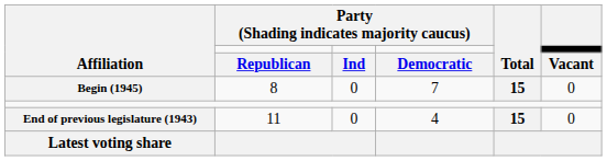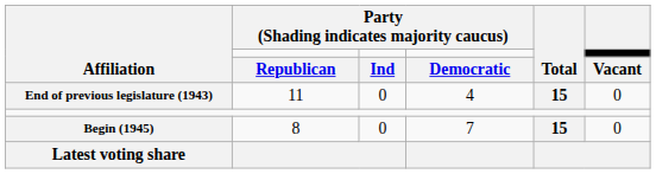rows swapped: End of previous legislature (1943) <-> Begin (1945)
